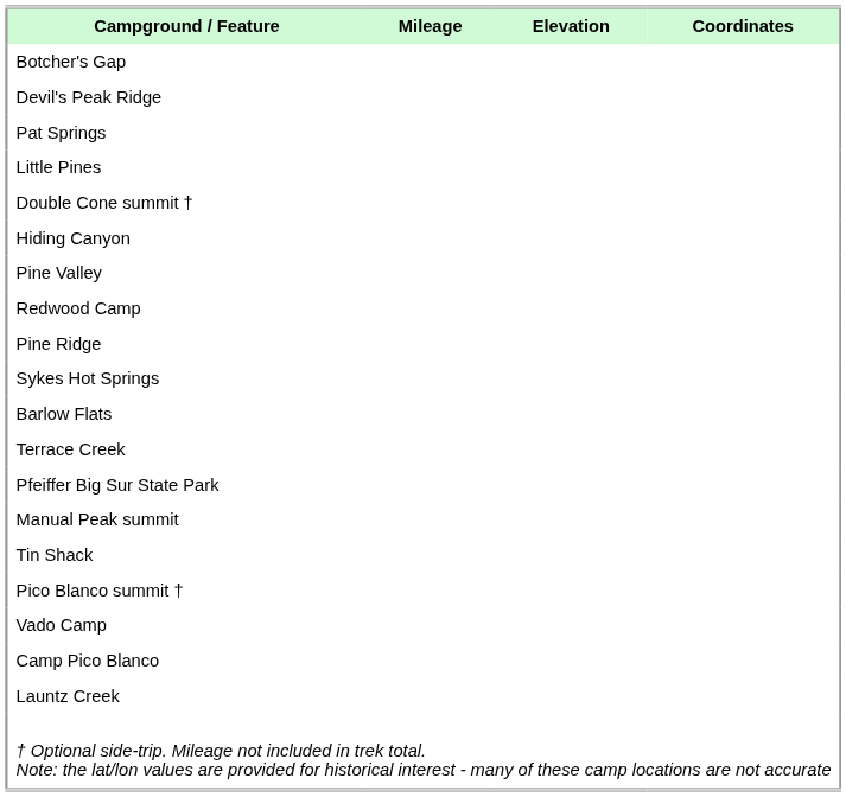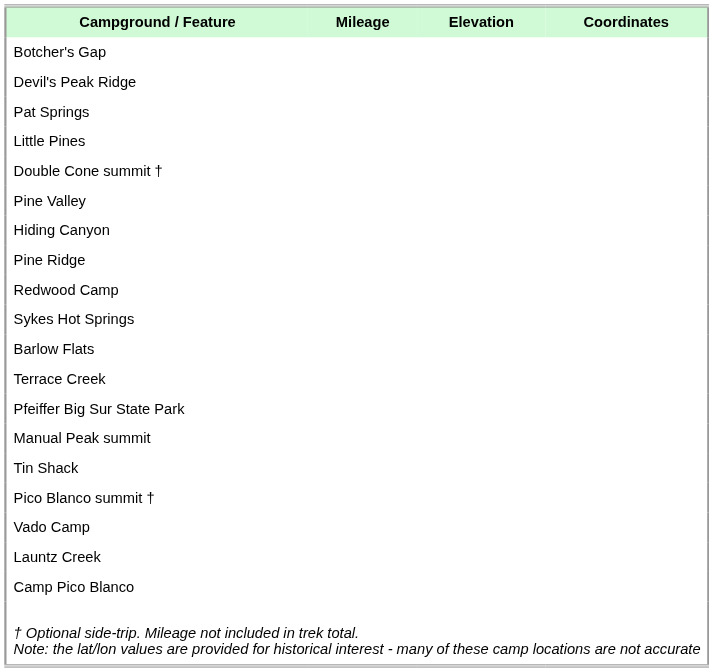rows swapped: Hiding Canyon <-> Pine Valley
rows swapped: Pine Ridge <-> Redwood Camp
rows swapped: Launtz Creek <-> Camp Pico Blanco
